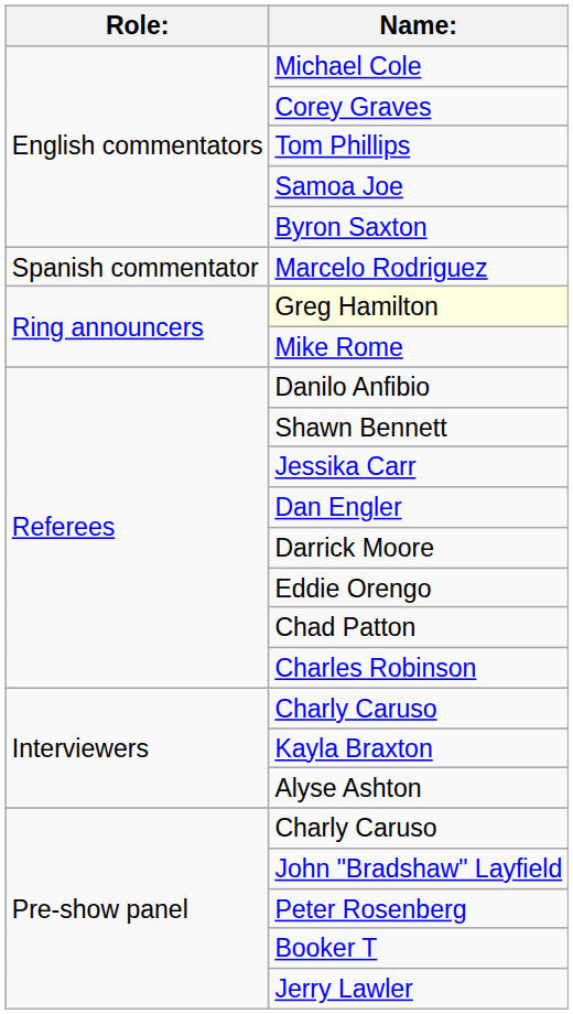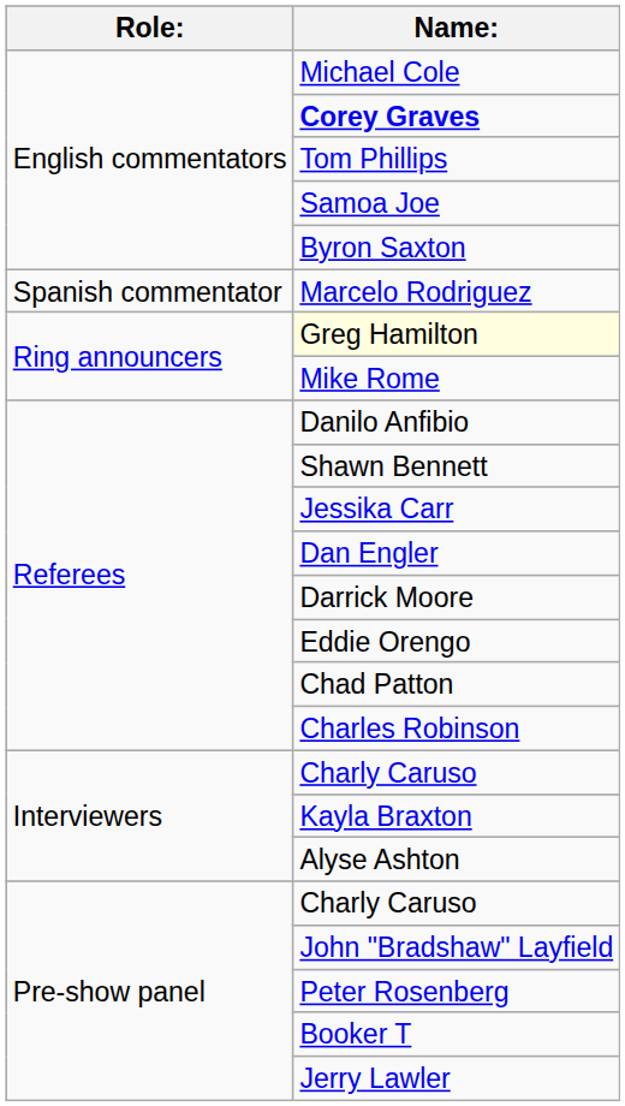row 3 | Name:: normal -> bold
